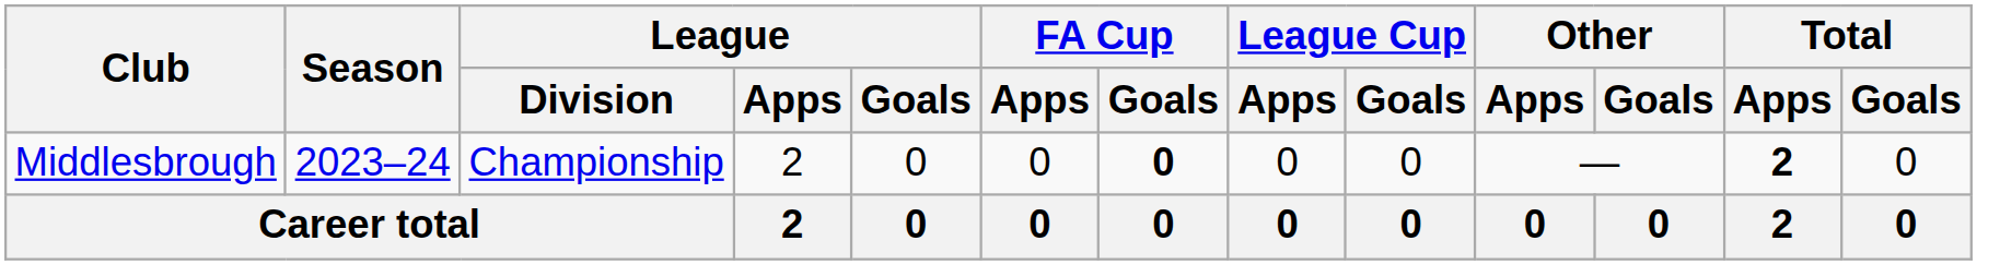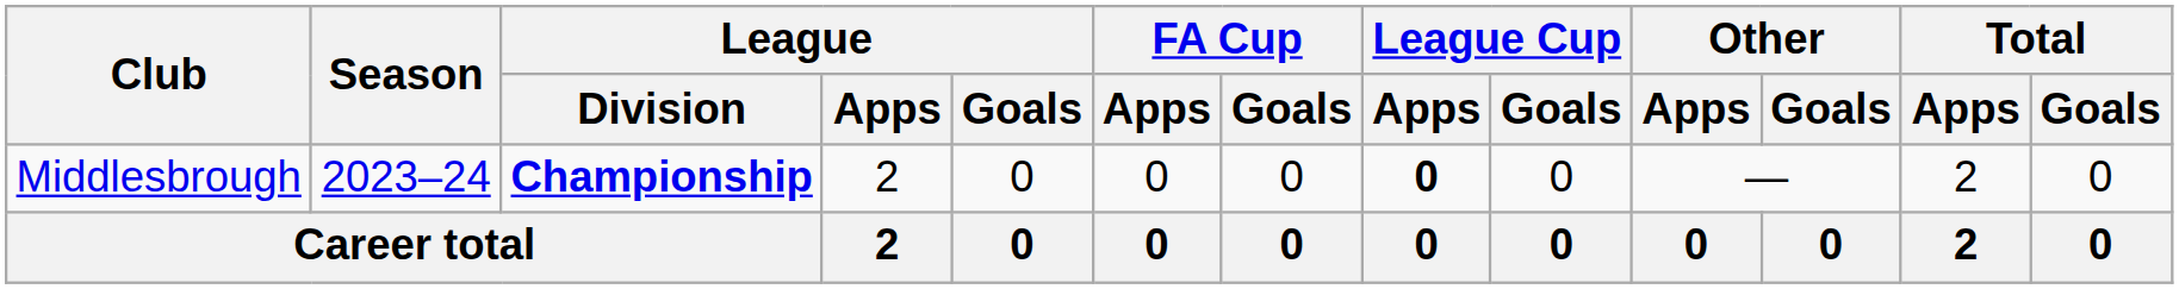Middlesbrough | League / Division: normal -> bold
Middlesbrough | FA Cup / Goals: bold -> normal
Middlesbrough | League Cup / Apps: normal -> bold
Middlesbrough | Total / Apps: bold -> normal
